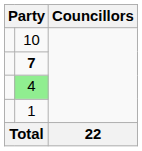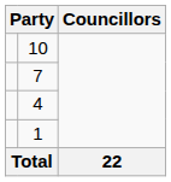7 | column 2: bold -> normal
4 | column 2: lightgreen background -> no background
